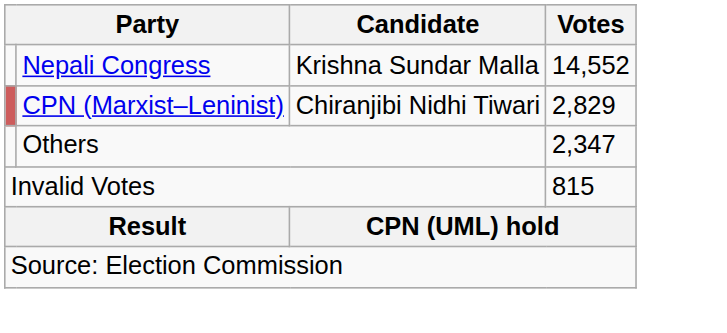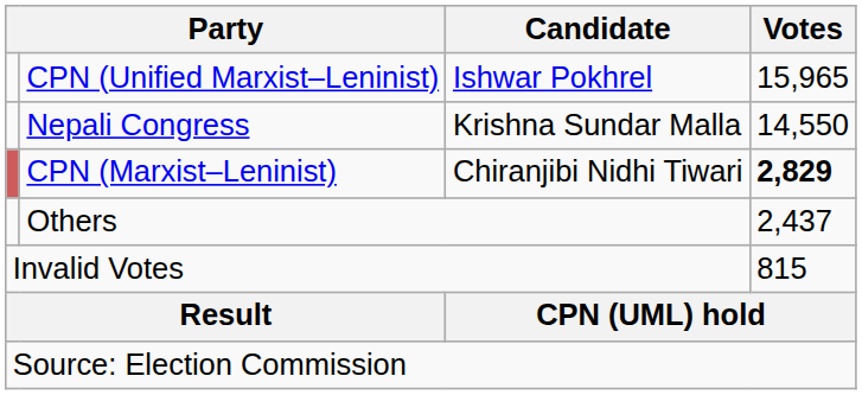+ row: CPN (Unified Marxist–Leninist) | Ishwar Pokhrel | 15,965
Nepali Congress | Votes: 14,552 -> 14,550
CPN (Marxist–Leninist) | Votes: normal -> bold
Others | Votes: 2,347 -> 2,437
